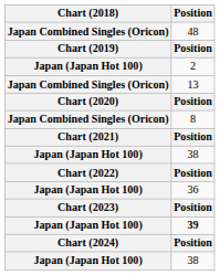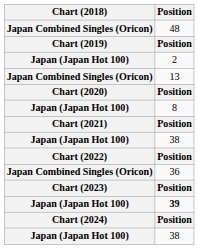row 7 | Chart (2018): Japan Combined Singles (Oricon) -> Japan (Japan Hot 100)
row 11 | Chart (2018): Japan (Japan Hot 100) -> Japan Combined Singles (Oricon)
